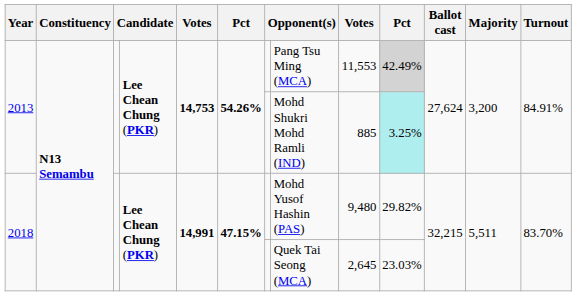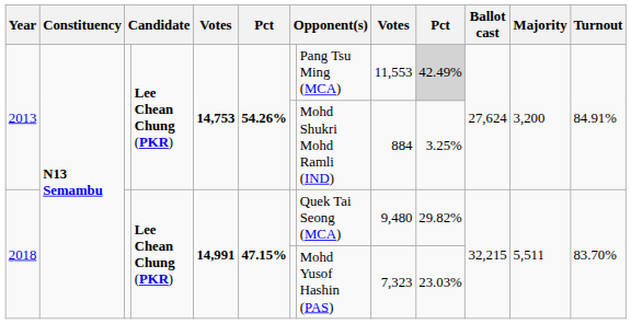row 3 | column 9: 885 -> 884
row 3 | column 10: paleturquoise background -> no background
row 4 | column 8: Mohd Yusof Hashin (PAS) -> Quek Tai Seong (MCA)
row 5 | column 8: Quek Tai Seong (MCA) -> Mohd Yusof Hashin (PAS)
row 5 | column 9: 2,645 -> 7,323
